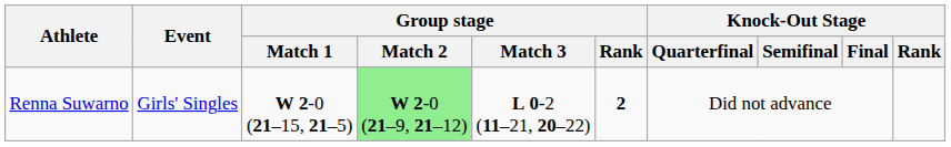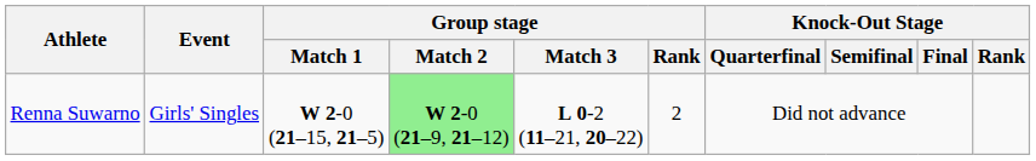Renna Suwarno | Group stage / Rank: bold -> normal
